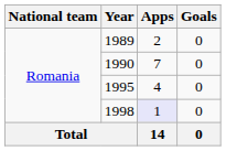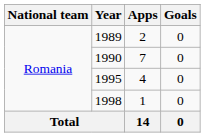1998 | Apps: lavender background -> no background
